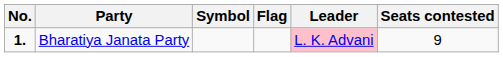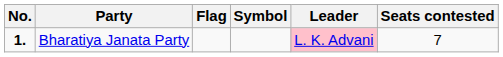columns swapped: Flag <-> Symbol
Bharatiya Janata Party | Seats contested: 9 -> 7
